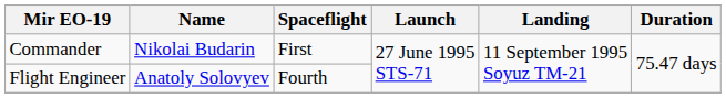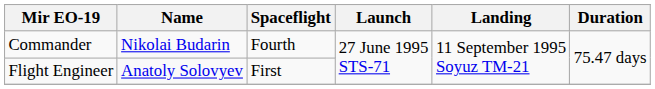Commander | Spaceflight: First -> Fourth
Flight Engineer | Spaceflight: Fourth -> First
